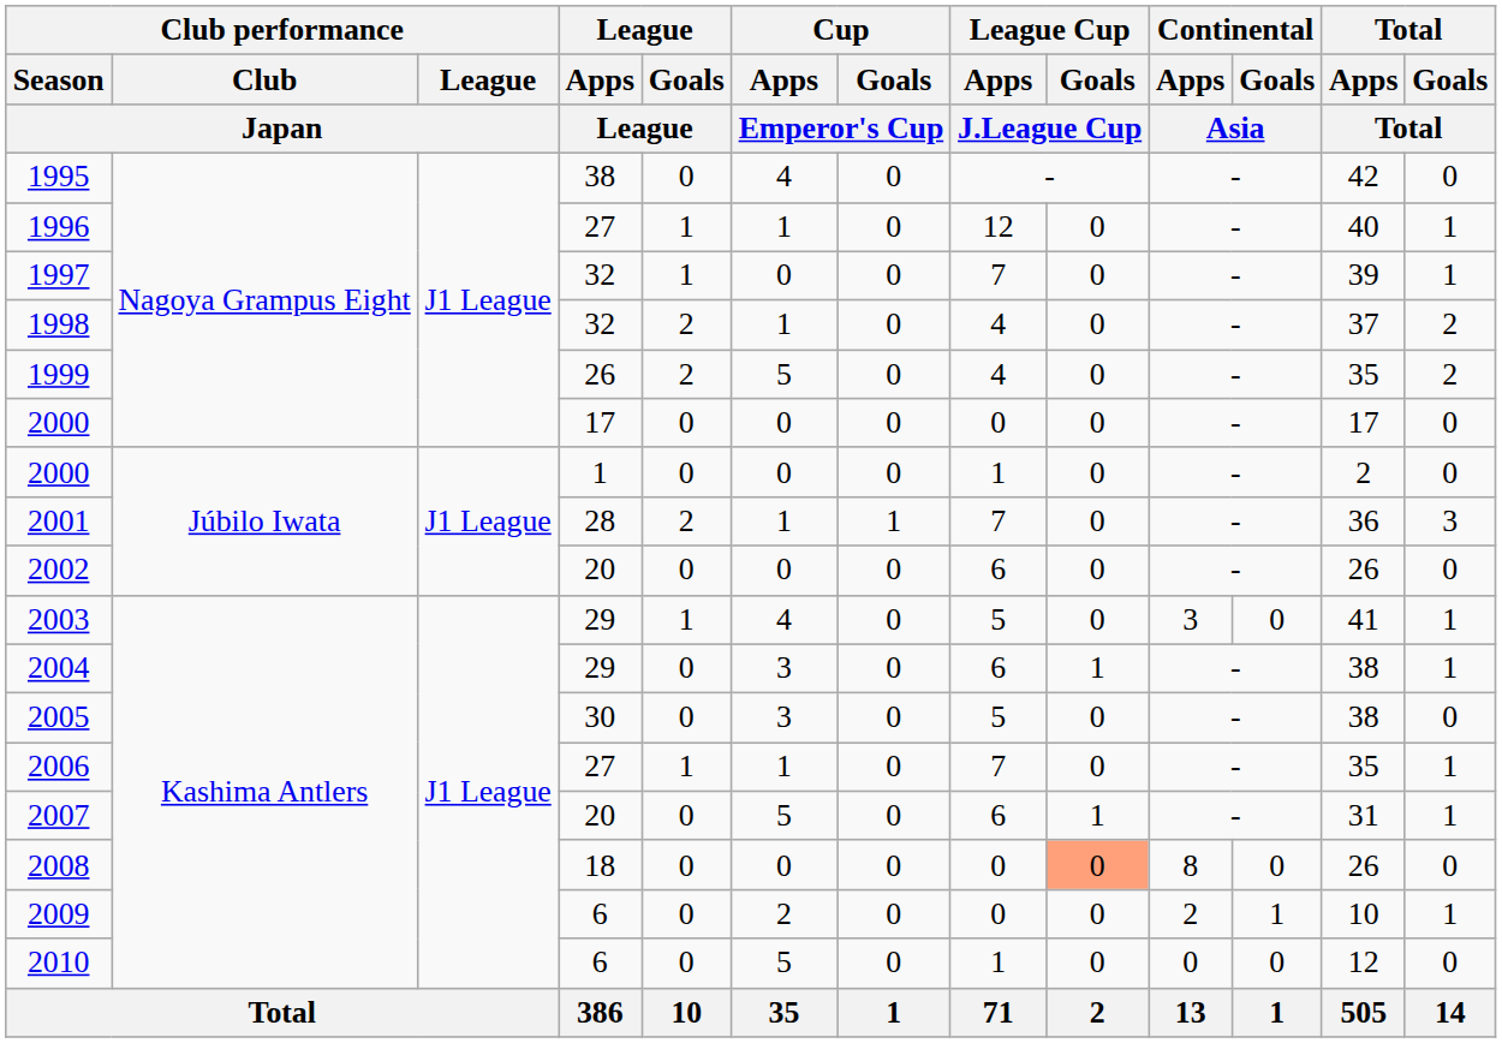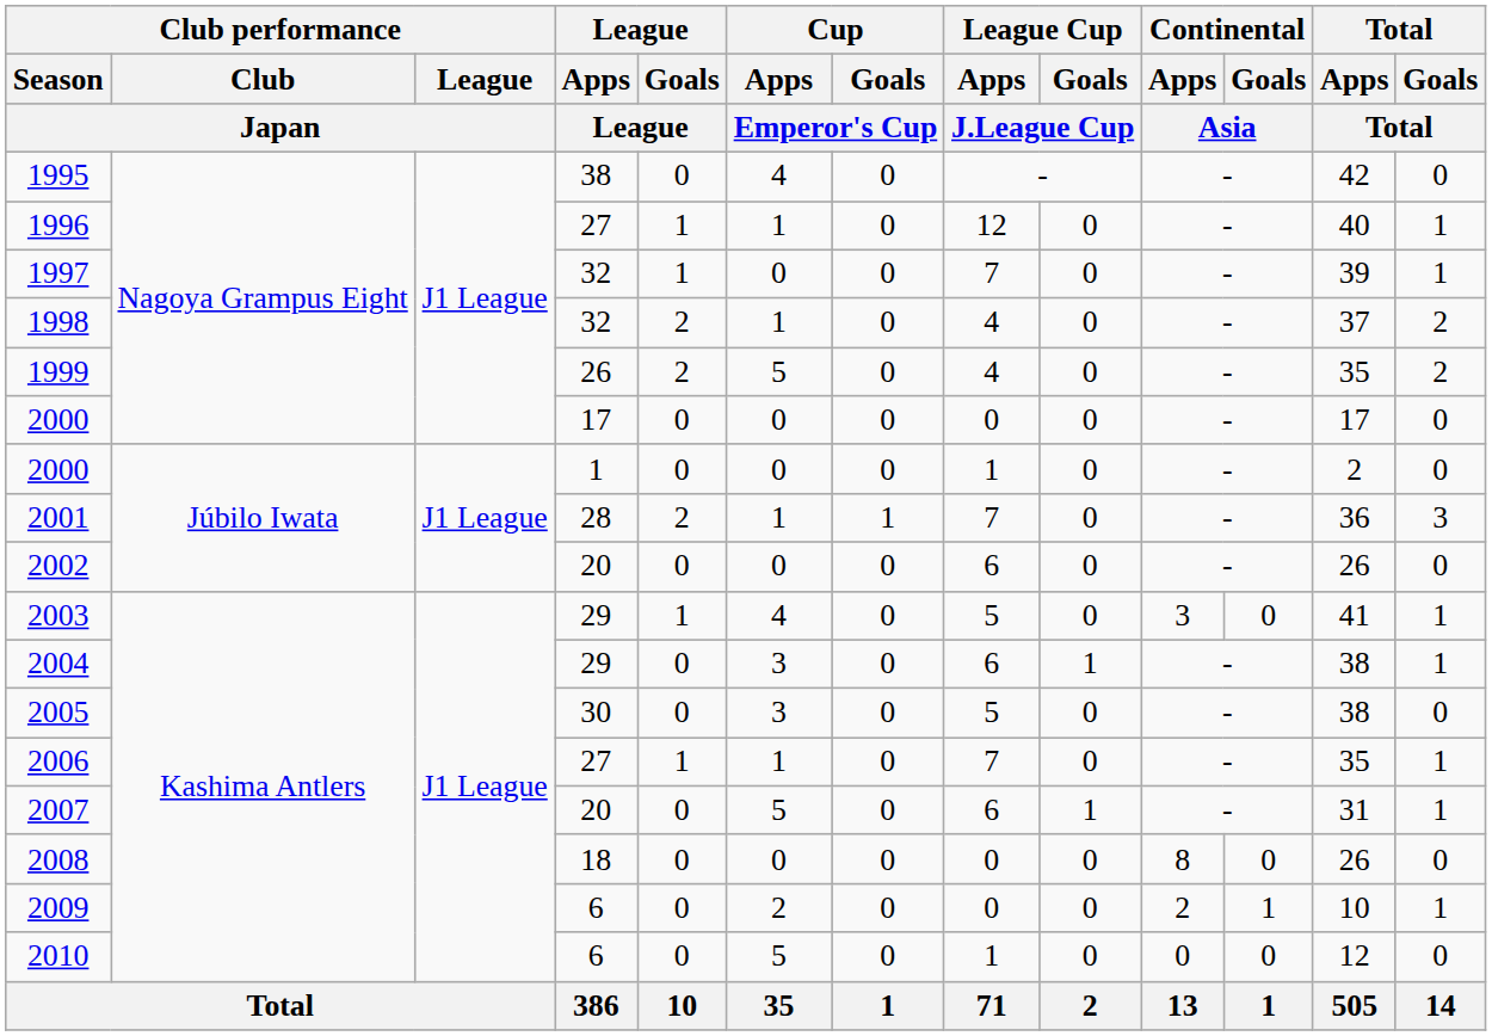2008 | League Cup / Goals / J.League Cup: lightsalmon background -> no background
